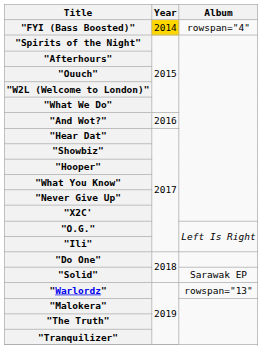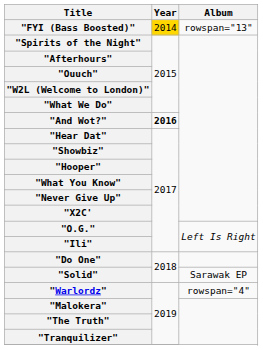"FYI (Bass Boosted)" | Album: rowspan="4" -> rowspan="13"
"And Wot?" | Year: normal -> bold
"Warlordz" | Album: rowspan="13" -> rowspan="4"
